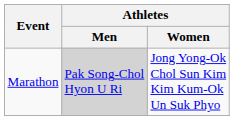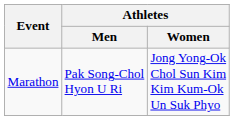Marathon | Athletes / Men: lightgrey background -> no background
